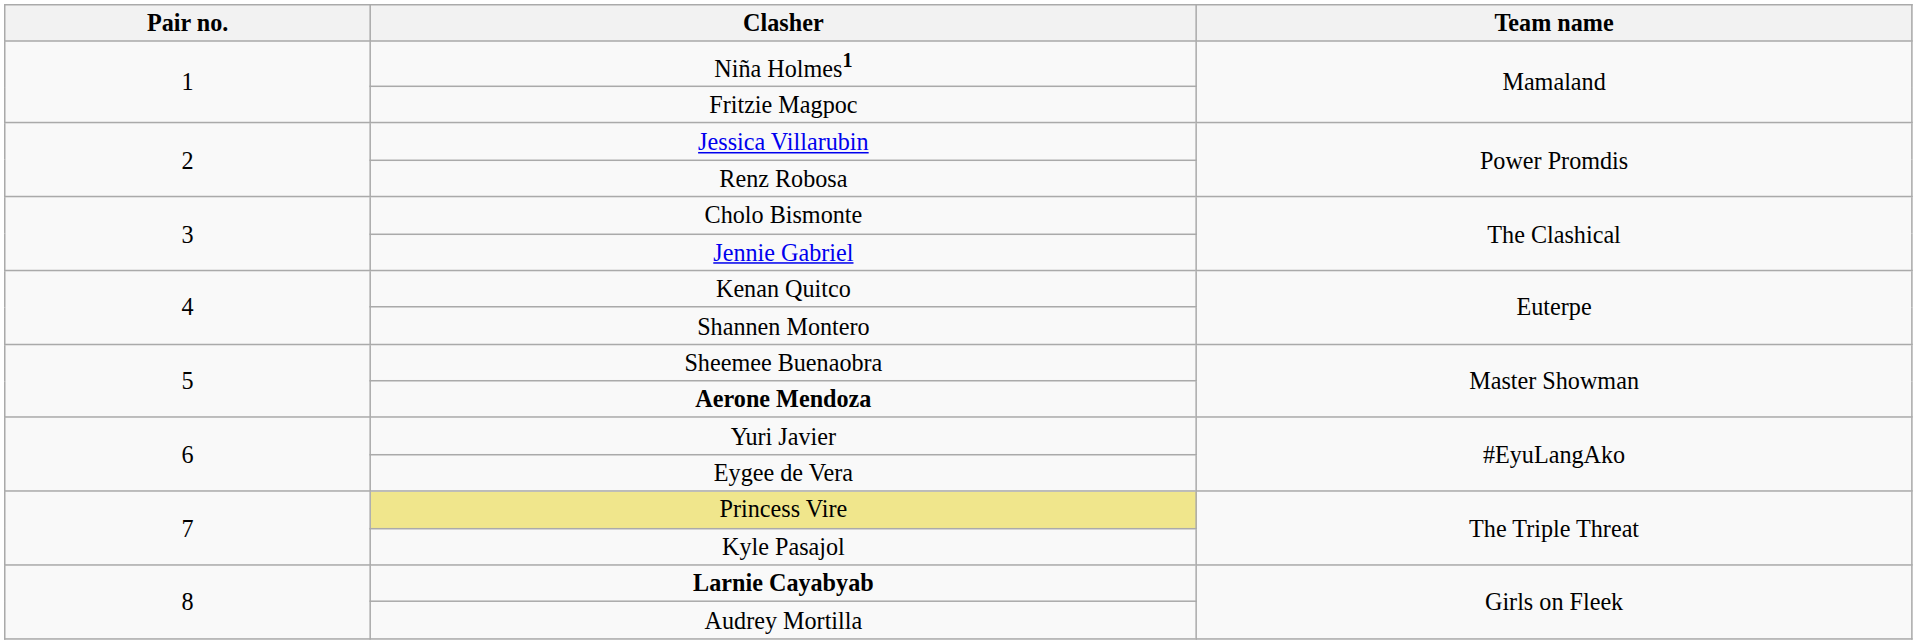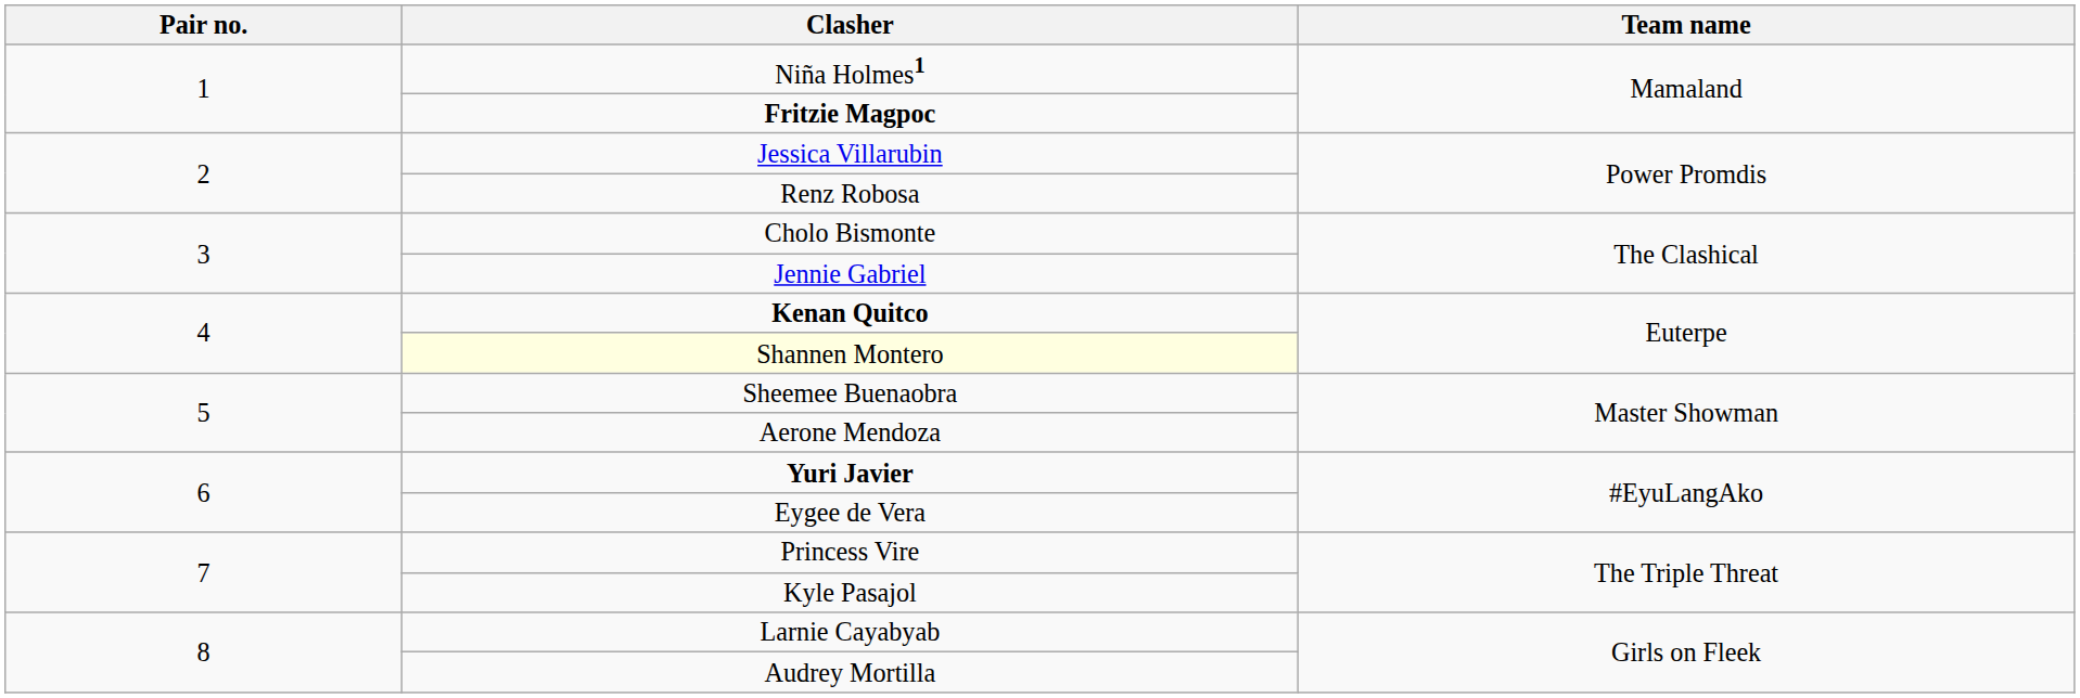Fritzie Magpoc | Clasher: normal -> bold
Kenan Quitco | Clasher: normal -> bold
Shannen Montero | Clasher: no background -> lightyellow background
Aerone Mendoza | Clasher: bold -> normal
Yuri Javier | Clasher: normal -> bold
Princess Vire | Clasher: khaki background -> no background
Larnie Cayabyab | Clasher: bold -> normal
